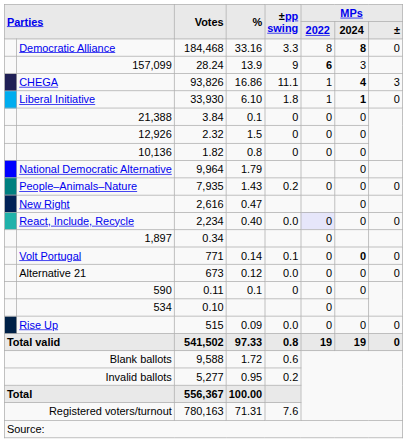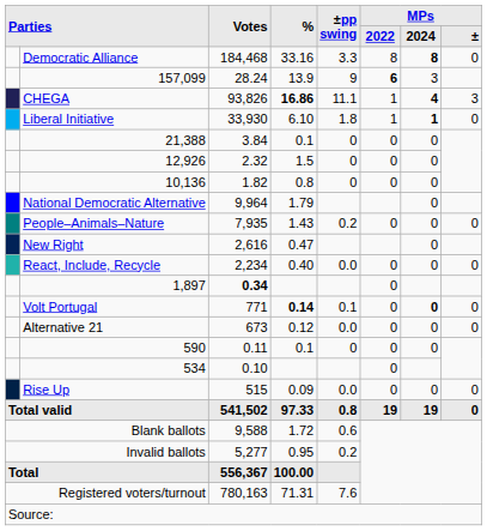CHEGA | %: normal -> bold
React, Include, Recycle | MPs / 2022: lavender background -> no background
1,897 | Votes: normal -> bold
Volt Portugal | %: normal -> bold
